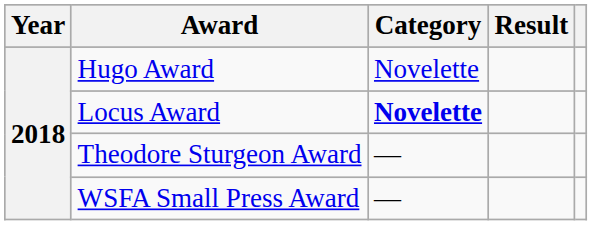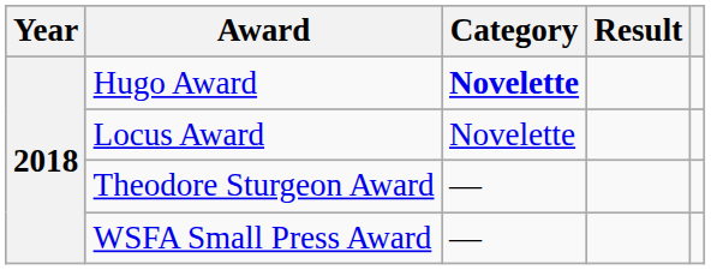Hugo Award | Category: normal -> bold
Locus Award | Category: bold -> normal
